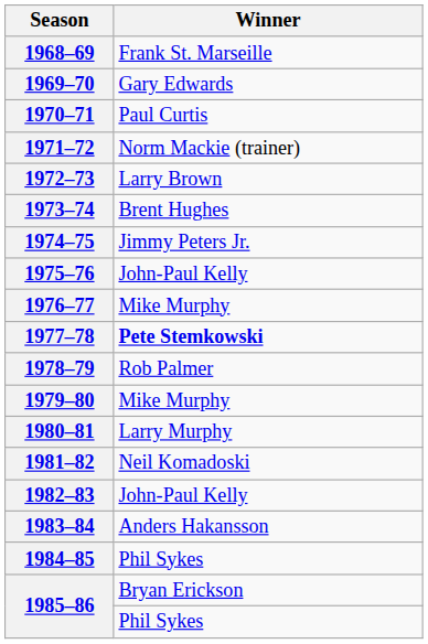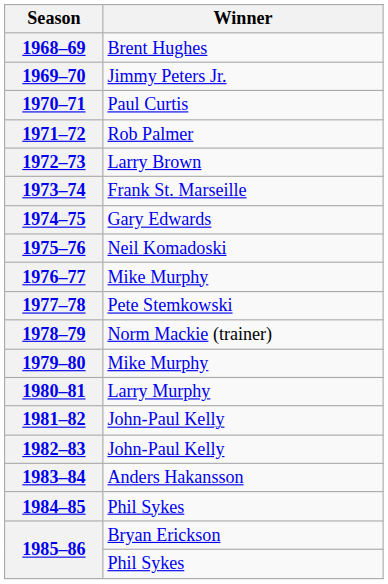row 2 | Winner: Frank St. Marseille -> Brent Hughes
row 3 | Winner: Gary Edwards -> Jimmy Peters Jr.
row 5 | Winner: Norm Mackie (trainer) -> Rob Palmer
row 7 | Winner: Brent Hughes -> Frank St. Marseille
row 8 | Winner: Jimmy Peters Jr. -> Gary Edwards
row 9 | Winner: John-Paul Kelly -> Neil Komadoski
row 11 | Winner: bold -> normal
row 12 | Winner: Rob Palmer -> Norm Mackie (trainer)
row 15 | Winner: Neil Komadoski -> John-Paul Kelly
